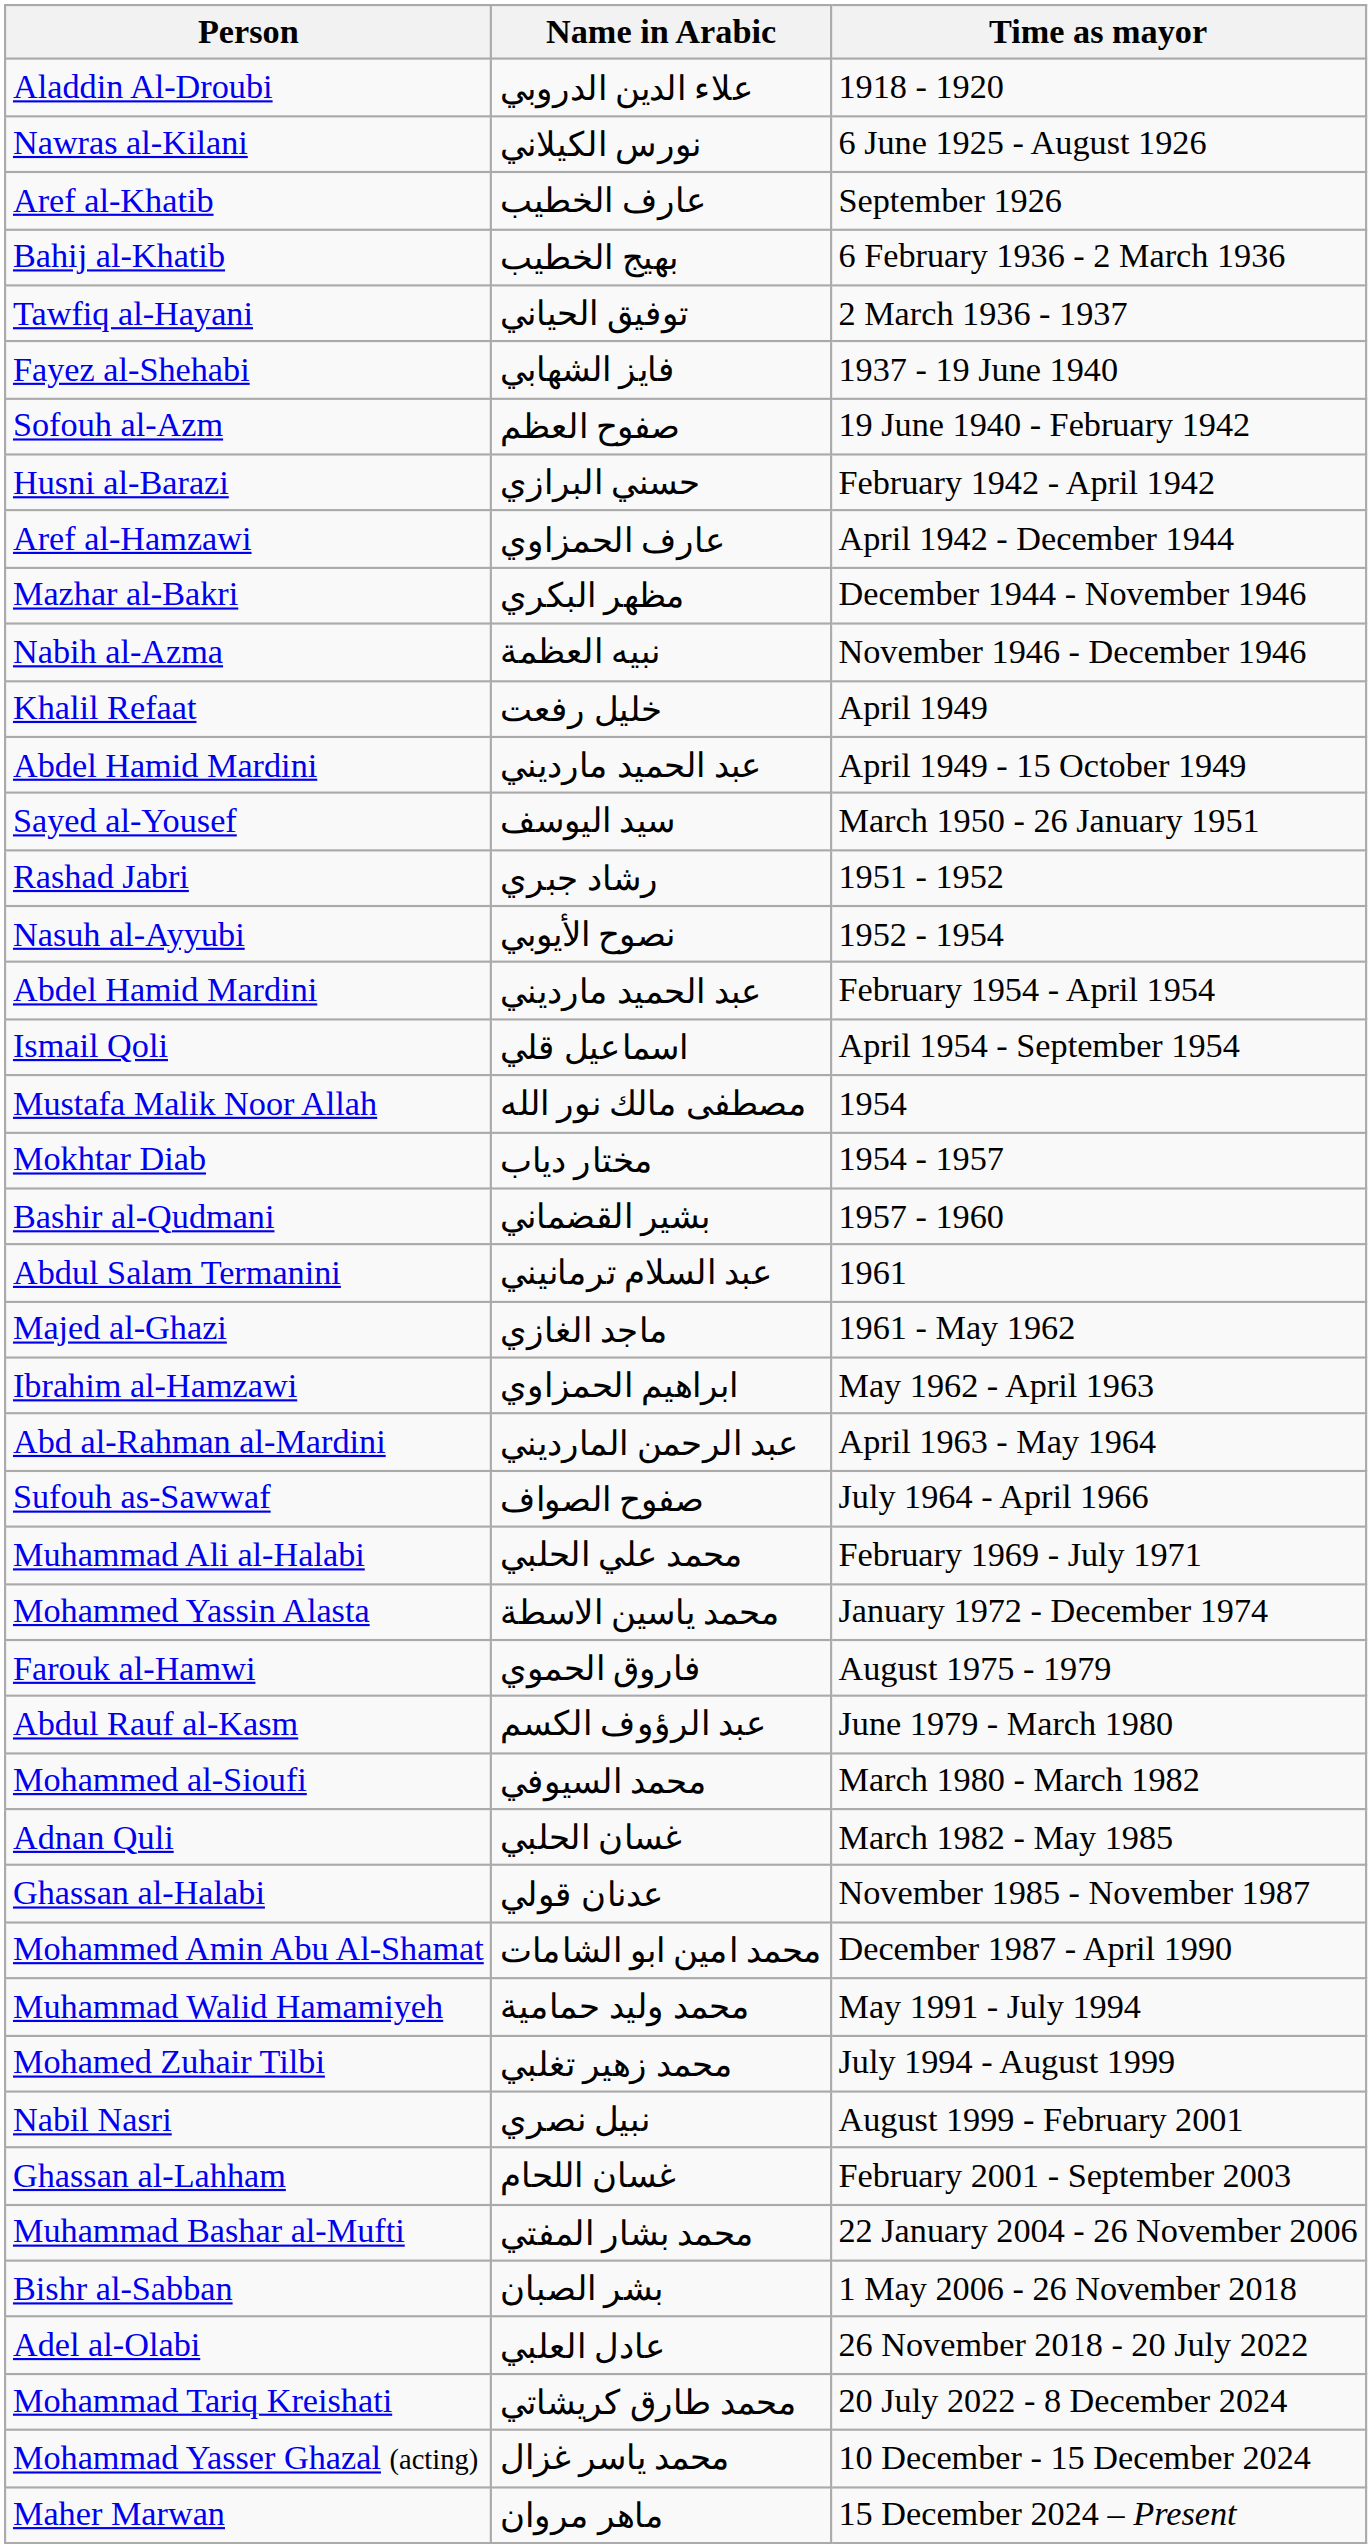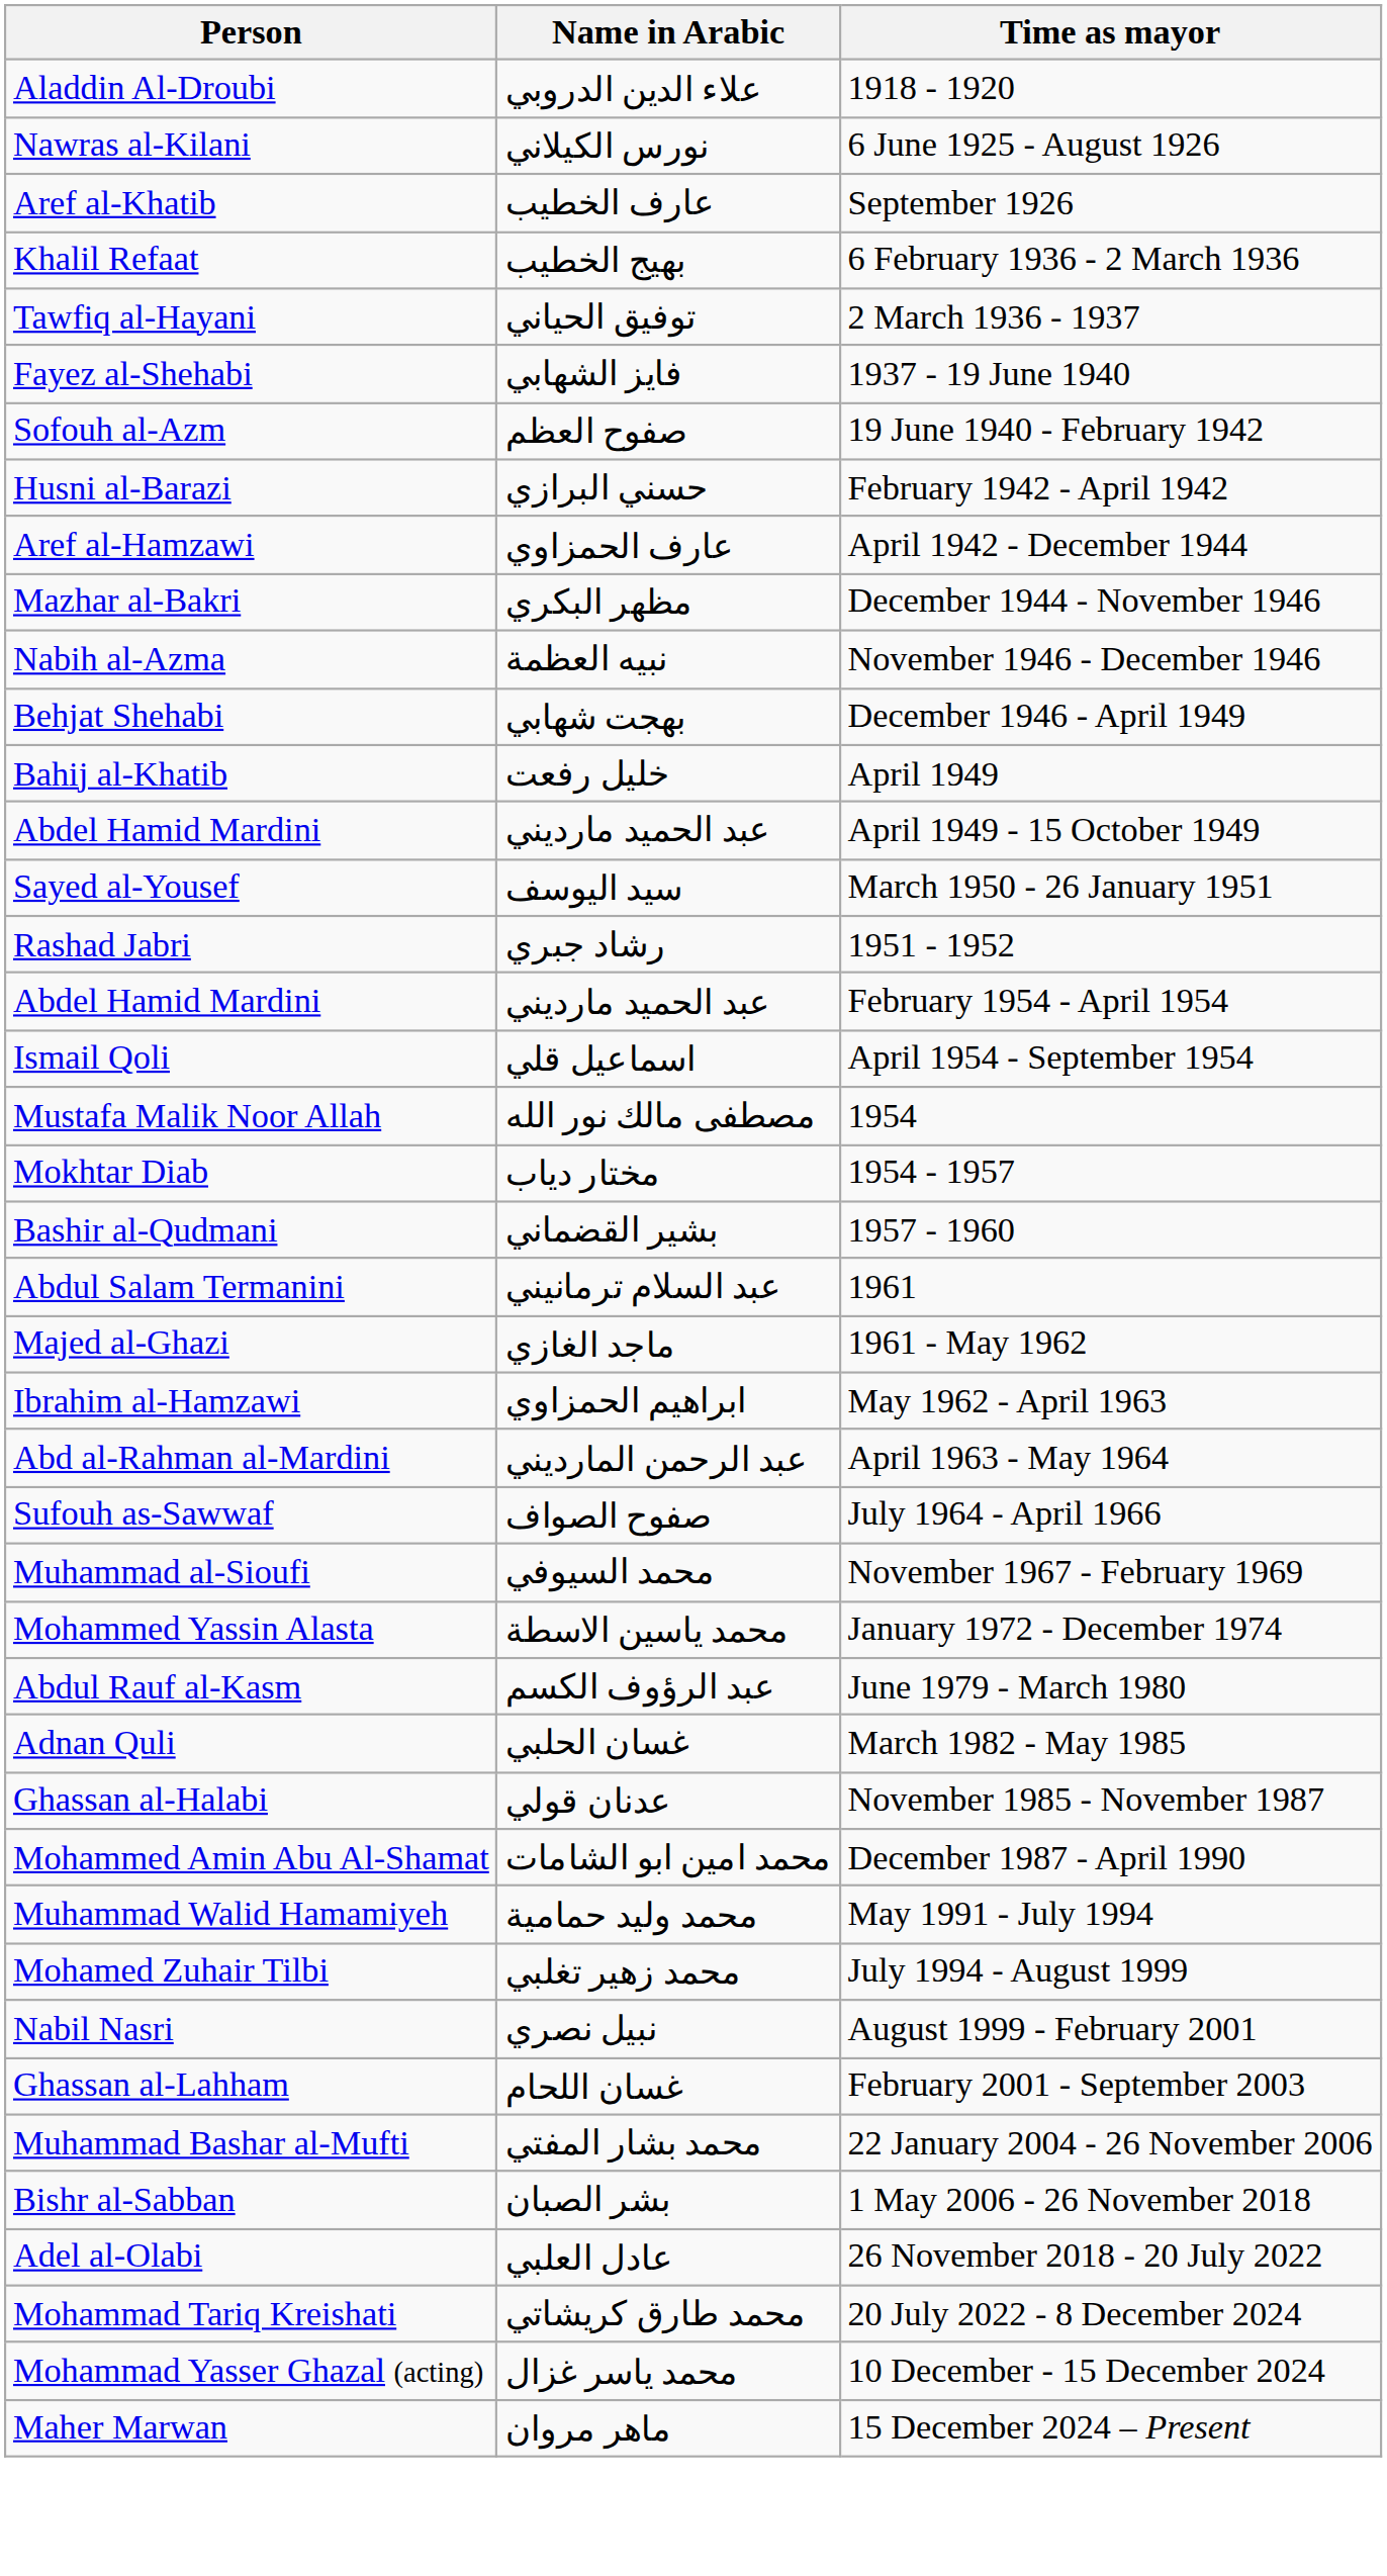6 February 1936 - 2 March 1936 | Person: Bahij al-Khatib -> Khalil Refaat
+ row: Behjat Shehabi | بهجت شهابي | December 1946 - April 1949
April 1949 | Person: Khalil Refaat -> Bahij al-Khatib
- row: Nasuh al-Ayyubi | نصوح الأيوبي | 1952 - 1954
+ row: Muhammad al-Sioufi | محمد السيوفي | November 1967 - February 1969
- row: Muhammad Ali al-Halabi | محمد علي الحلبي | February 1969 - July 1971
- row: Farouk al-Hamwi | فاروق الحموي | August 1975 - 1979
- row: Mohammed al-Sioufi | محمد السيوفي | March 1980 - March 1982
